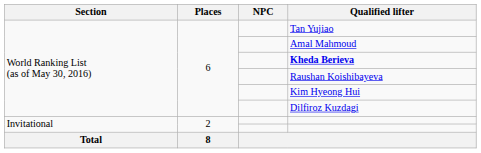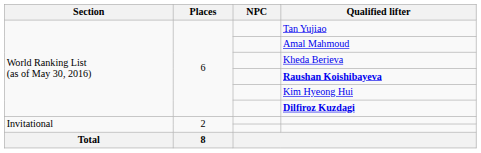Kheda Berieva | Qualified lifter: bold -> normal
Raushan Koishibayeva | Qualified lifter: normal -> bold
Dilfiroz Kuzdagi | Qualified lifter: normal -> bold
